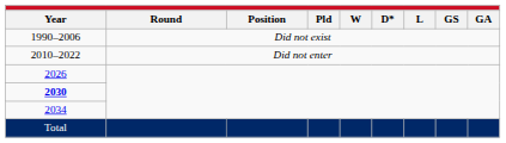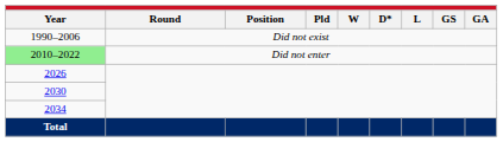2010–2022 | Year: no background -> lightgreen background
2030 | Year: bold -> normal
Total | Year: normal -> bold
